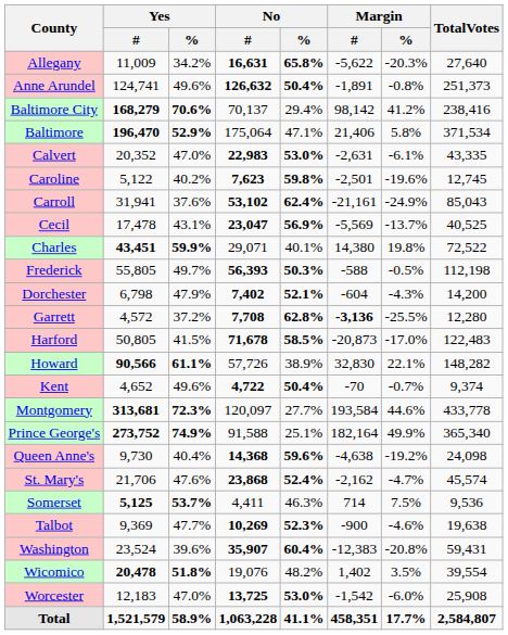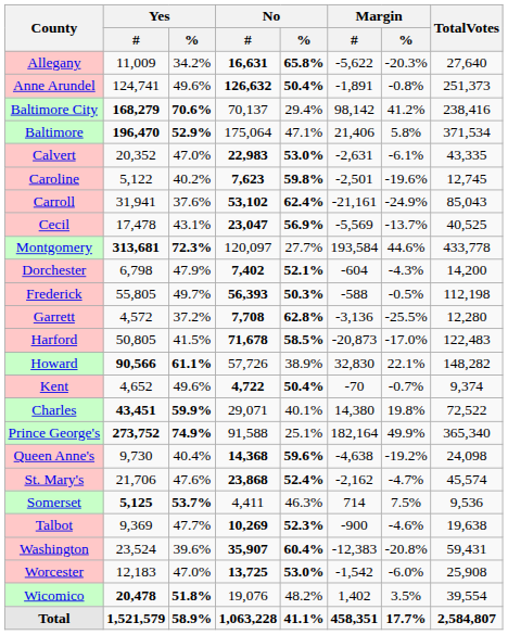rows swapped: Charles <-> Montgomery
rows swapped: Dorchester <-> Frederick
Garrett | Margin / #: bold -> normal
rows swapped: Wicomico <-> Worcester
